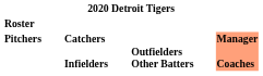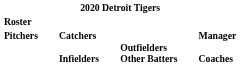Pitchers | column 4: lightsalmon background -> no background
